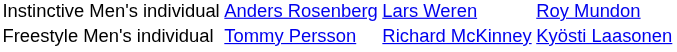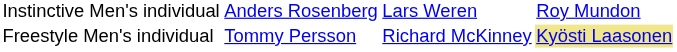Freestyle Men's individual | column 4: no background -> khaki background
